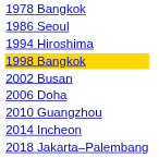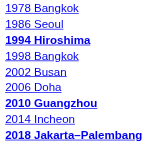1994 Hiroshima | column 1: normal -> bold
1998 Bangkok | column 1: gold background -> no background
2010 Guangzhou | column 1: normal -> bold
2018 Jakarta–Palembang | column 1: normal -> bold
